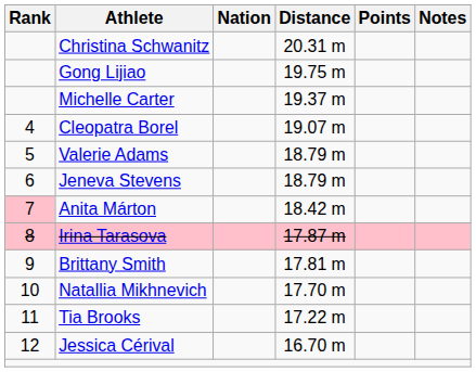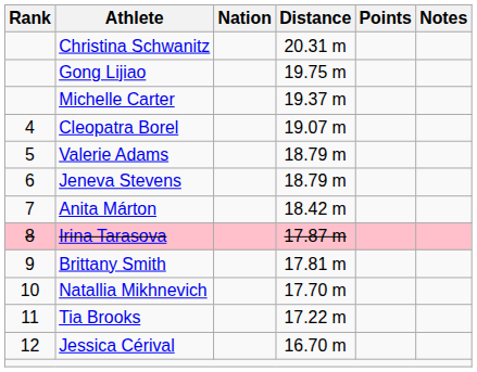Anita Márton | Rank: pink background -> no background
